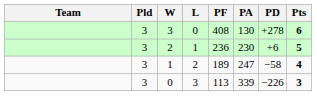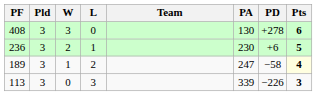columns swapped: Team <-> PF
row 4 | Pts: no background -> lightyellow background
